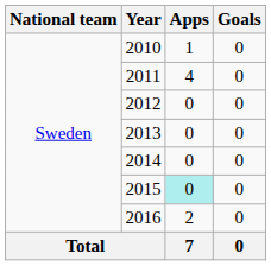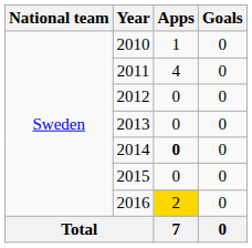2014 | Apps: normal -> bold
2015 | Apps: paleturquoise background -> no background
2016 | Apps: no background -> gold background
